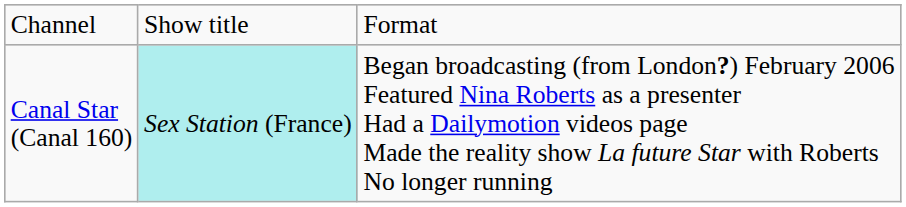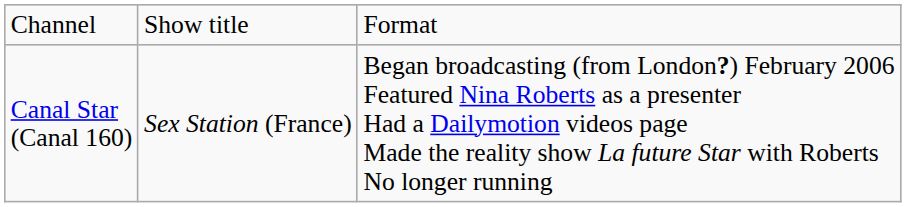Canal Star (Canal 160) | column 2: paleturquoise background -> no background
